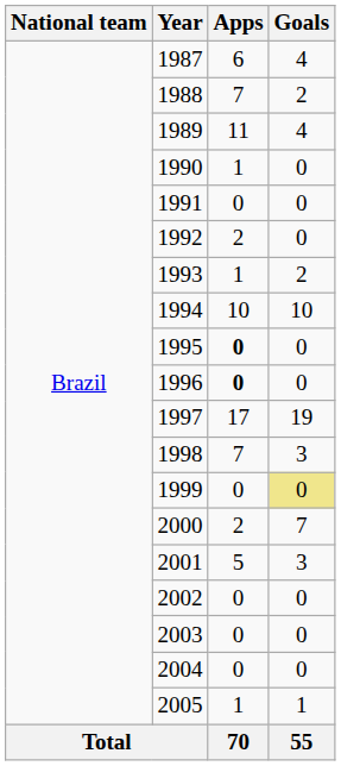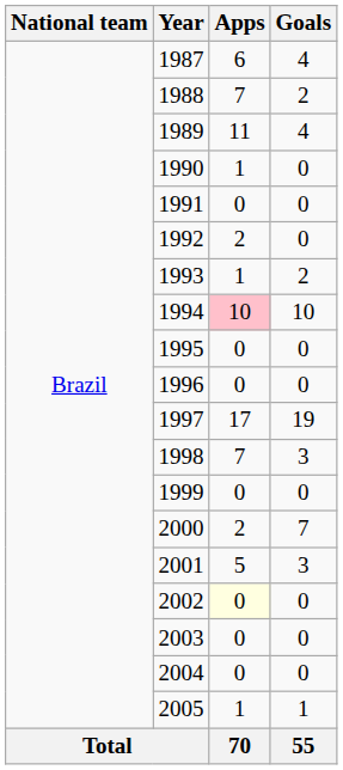1994 | Apps: no background -> pink background
1995 | Apps: bold -> normal
1996 | Apps: bold -> normal
1999 | Goals: khaki background -> no background
2002 | Apps: no background -> lightyellow background
